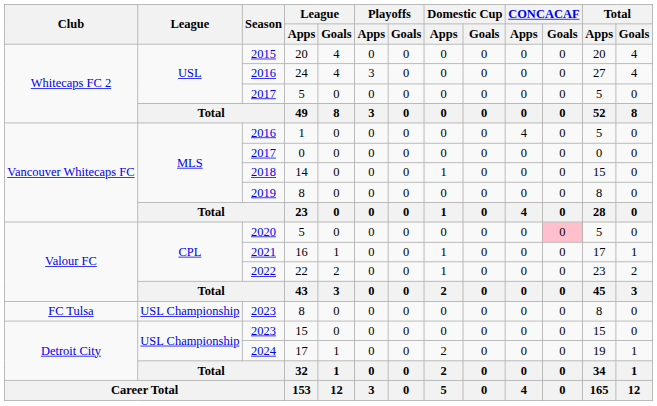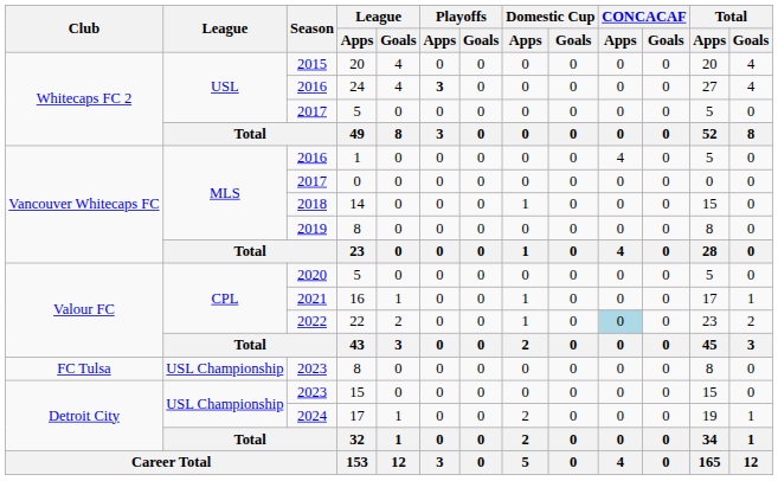24 | Playoffs / Apps: normal -> bold
2020 / 5 | CONCACAF / Goals: pink background -> no background
22 | CONCACAF / Apps: no background -> lightblue background
